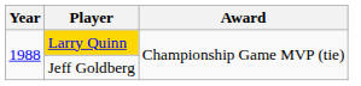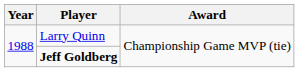Larry Quinn | Player: gold background -> no background
Jeff Goldberg | Player: normal -> bold
